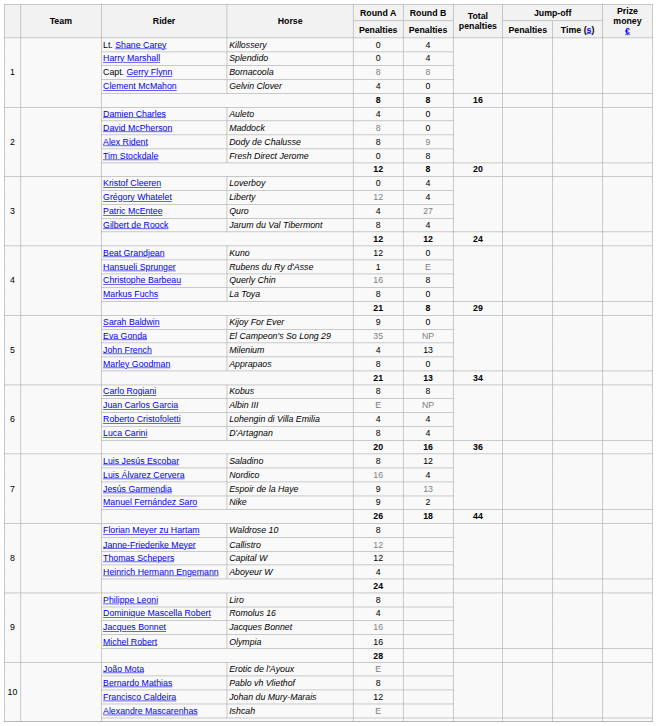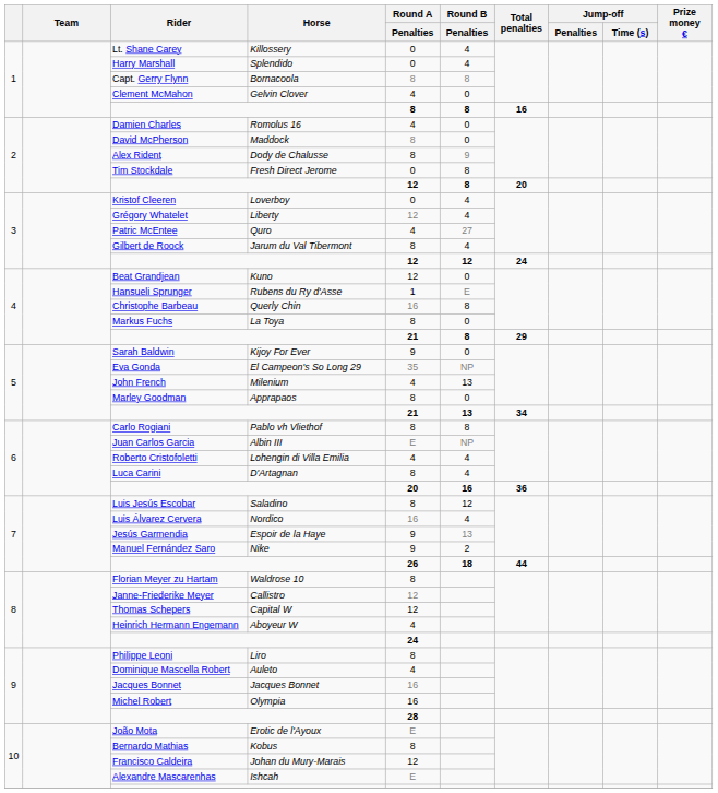Damien Charles | Horse: Auleto -> Romolus 16
Carlo Rogiani | Horse: Kobus -> Pablo vh Vliethof
Dominique Mascella Robert | Horse: Romolus 16 -> Auleto
Bernardo Mathias | Horse: Pablo vh Vliethof -> Kobus
